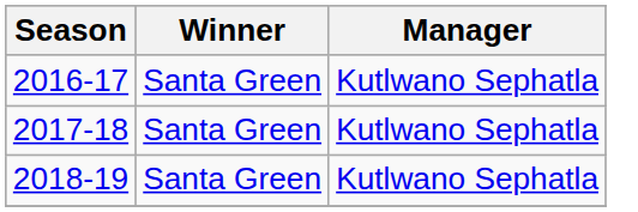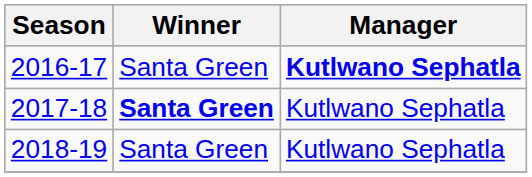2016-17 | Manager: normal -> bold
2017-18 | Winner: normal -> bold
